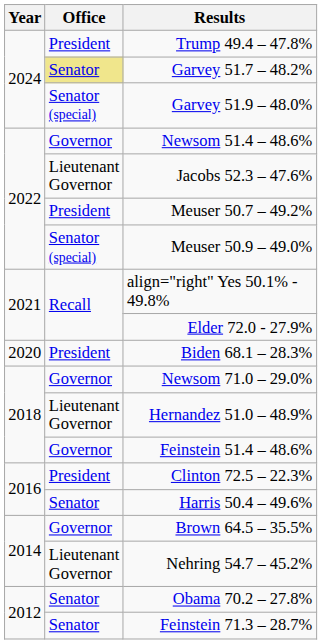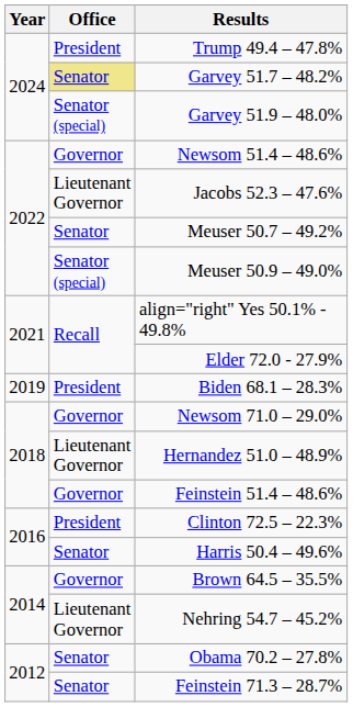Meuser 50.7 – 49.2% | Office: President -> Senator
Biden 68.1 – 28.3% | Year: 2020 -> 2019
